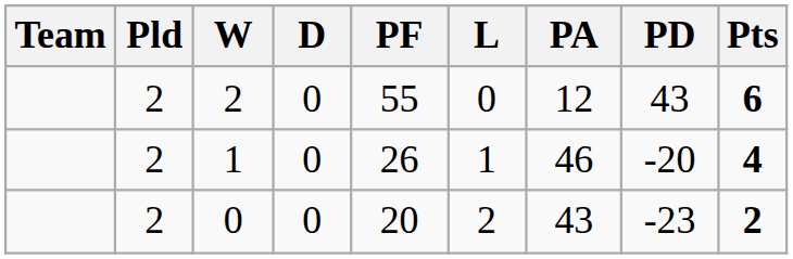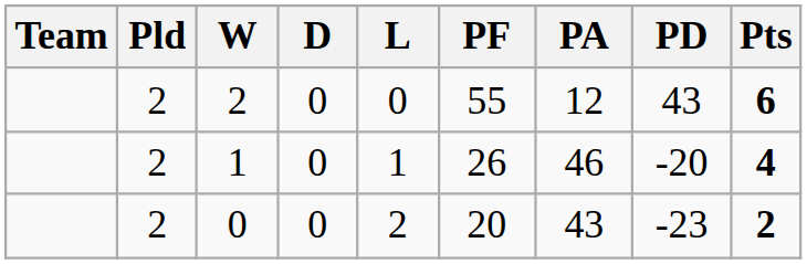columns swapped: L <-> PF
